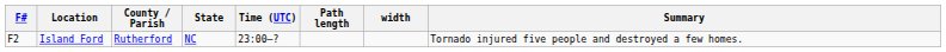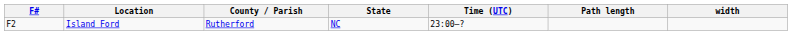- column: Summary | Tornado injured five people and destroyed a few homes.
